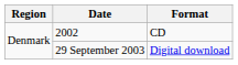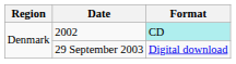2002 | Format: no background -> paleturquoise background
